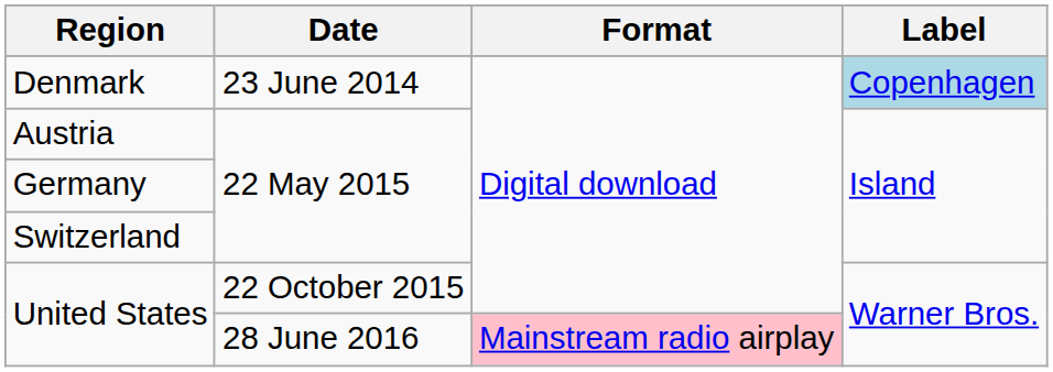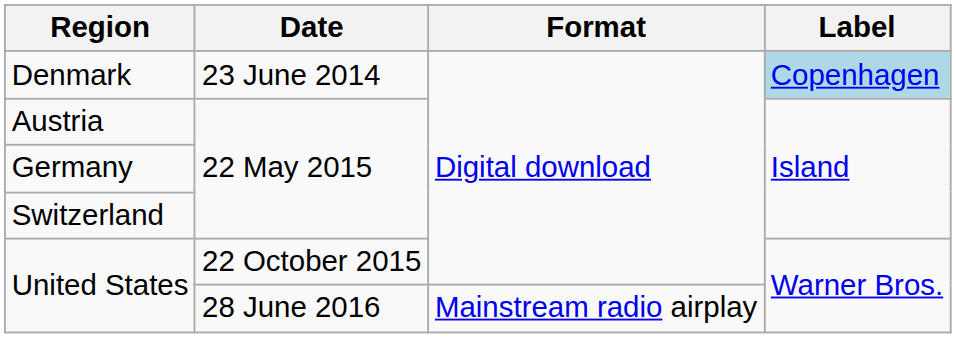United States / 28 June 2016 | Format: pink background -> no background
